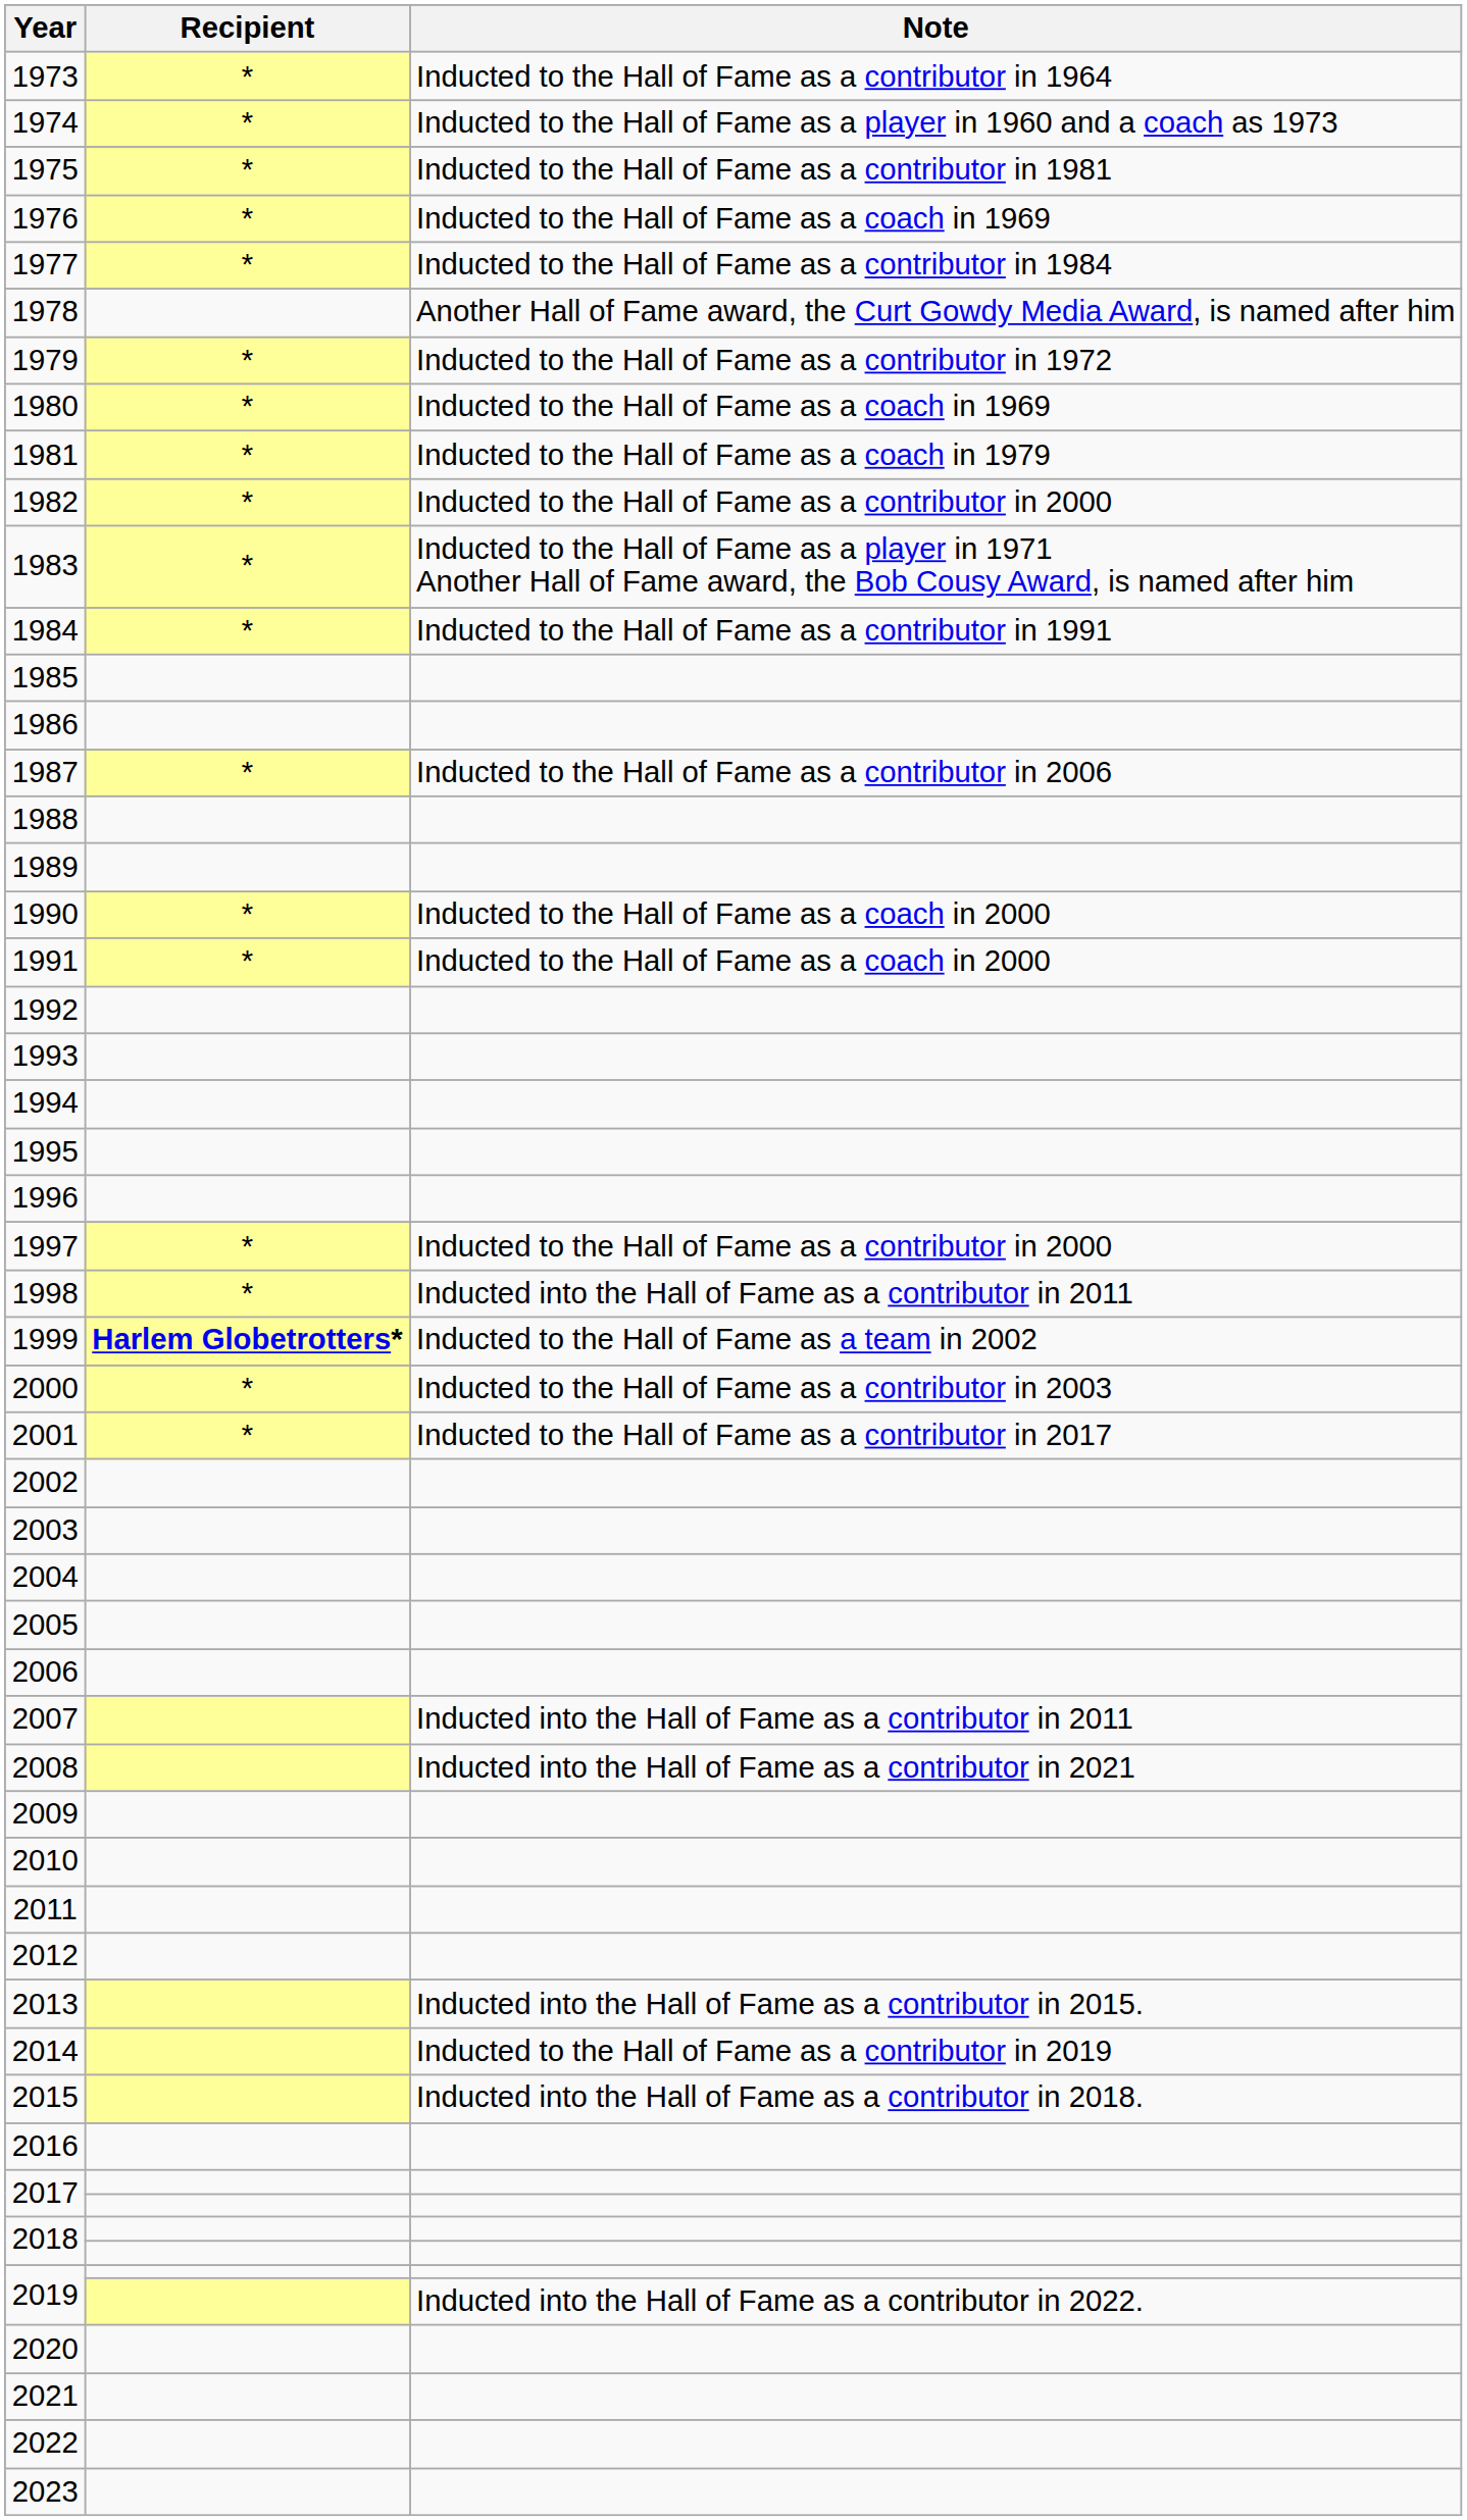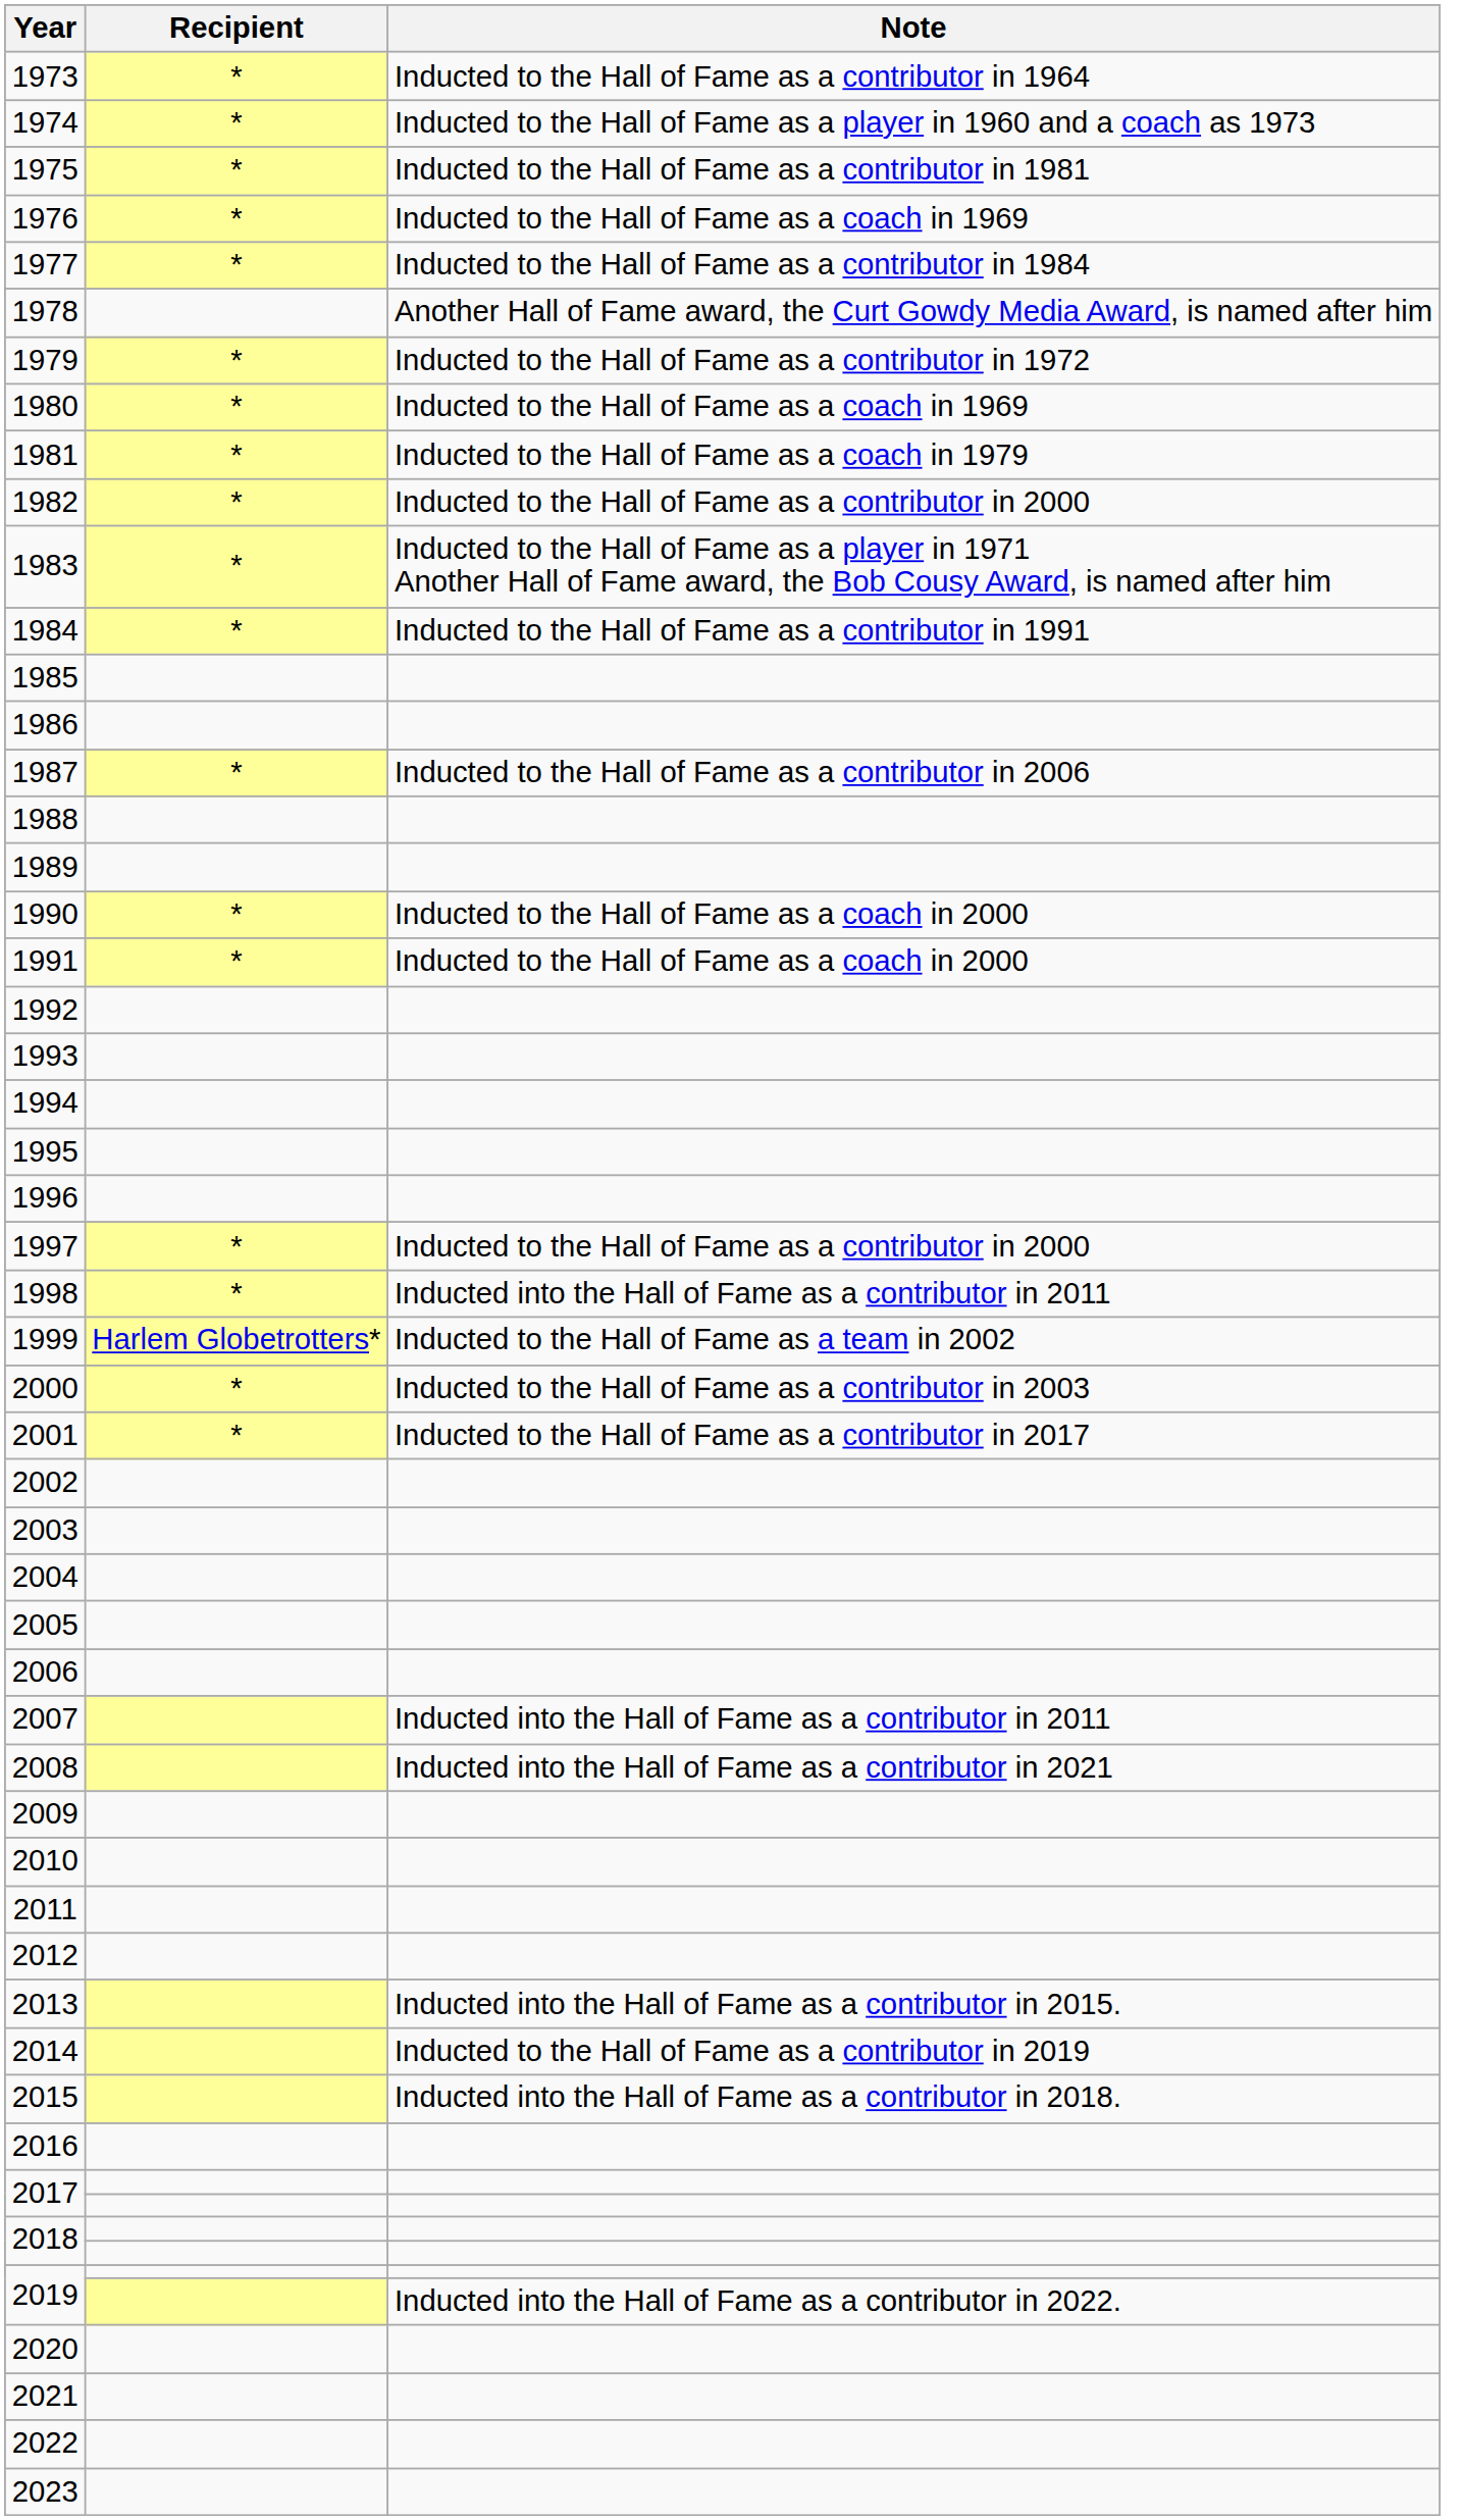1999 | Recipient: bold -> normal
